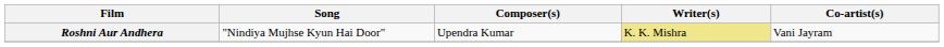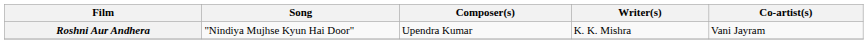Roshni Aur Andhera | Writer(s): khaki background -> no background
